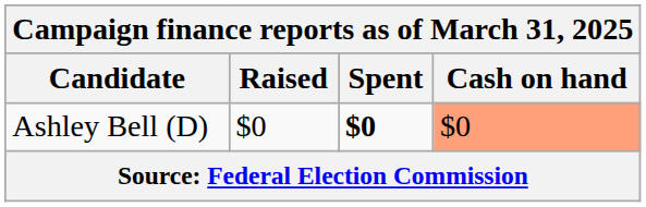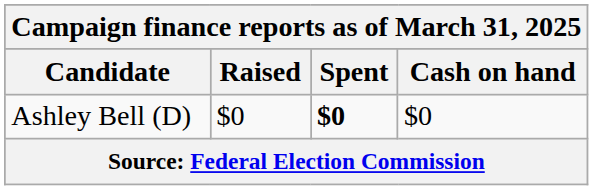Ashley Bell (D) | Cash on hand: lightsalmon background -> no background
